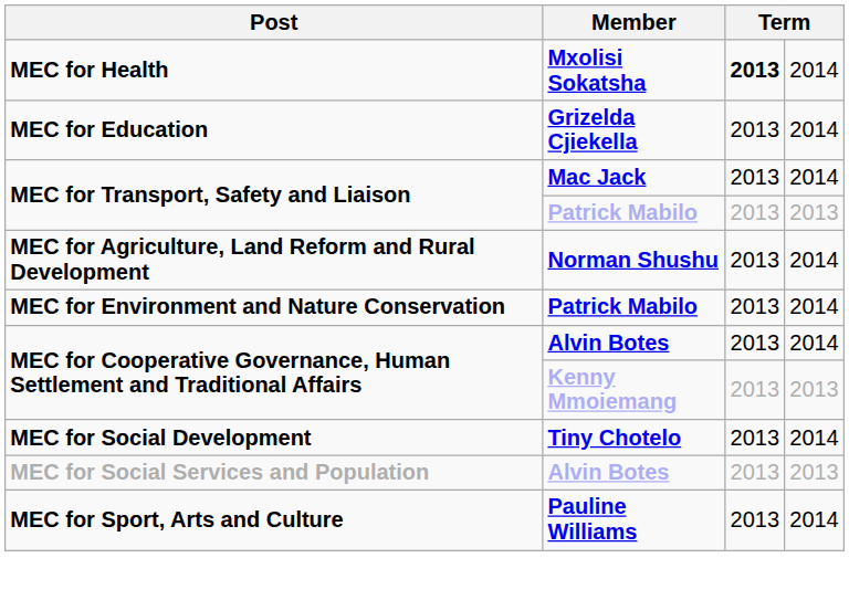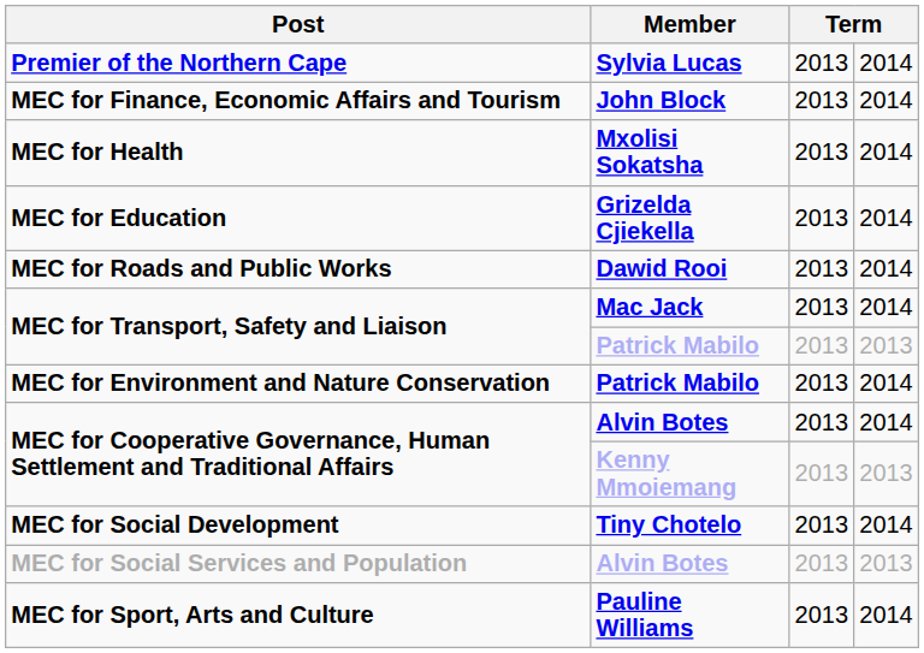+ row: Premier of the Northern Cape | Sylvia Lucas | 2013 | 2014
+ row: MEC for Finance, Economic Affairs and Tourism | John Block | 2013 | 2014
MEC for Health | column 3: bold -> normal
+ row: MEC for Roads and Public Works | Dawid Rooi | 2013 | 2014
- row: MEC for Agriculture, Land Reform and Rural Development | Norman Shushu | 2013 | 2014
